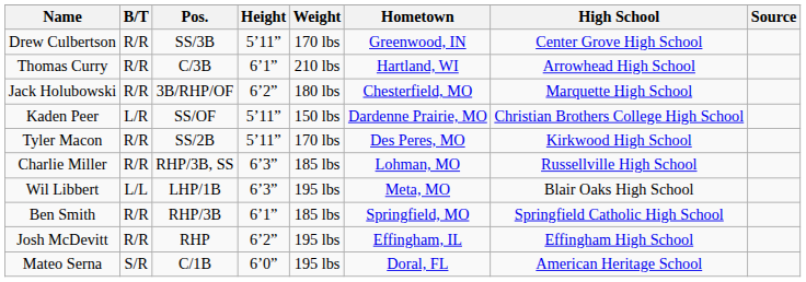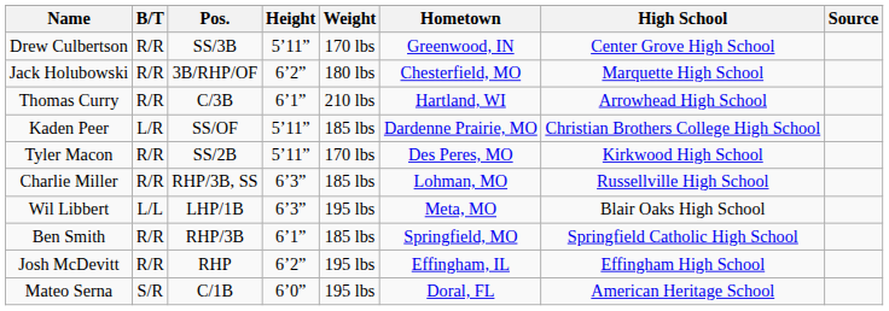rows swapped: Jack Holubowski <-> Thomas Curry
Kaden Peer | Weight: 150 lbs -> 185 lbs
